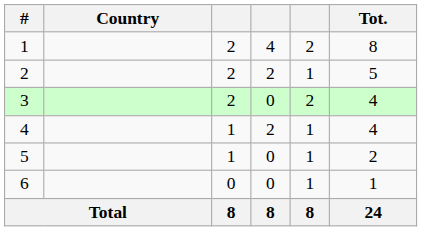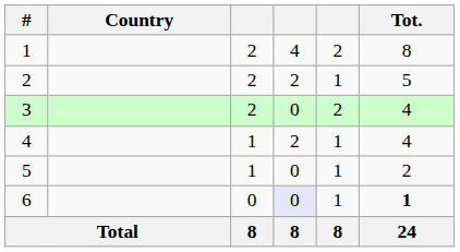6 | column 4: no background -> lavender background
6 | Tot.: normal -> bold
